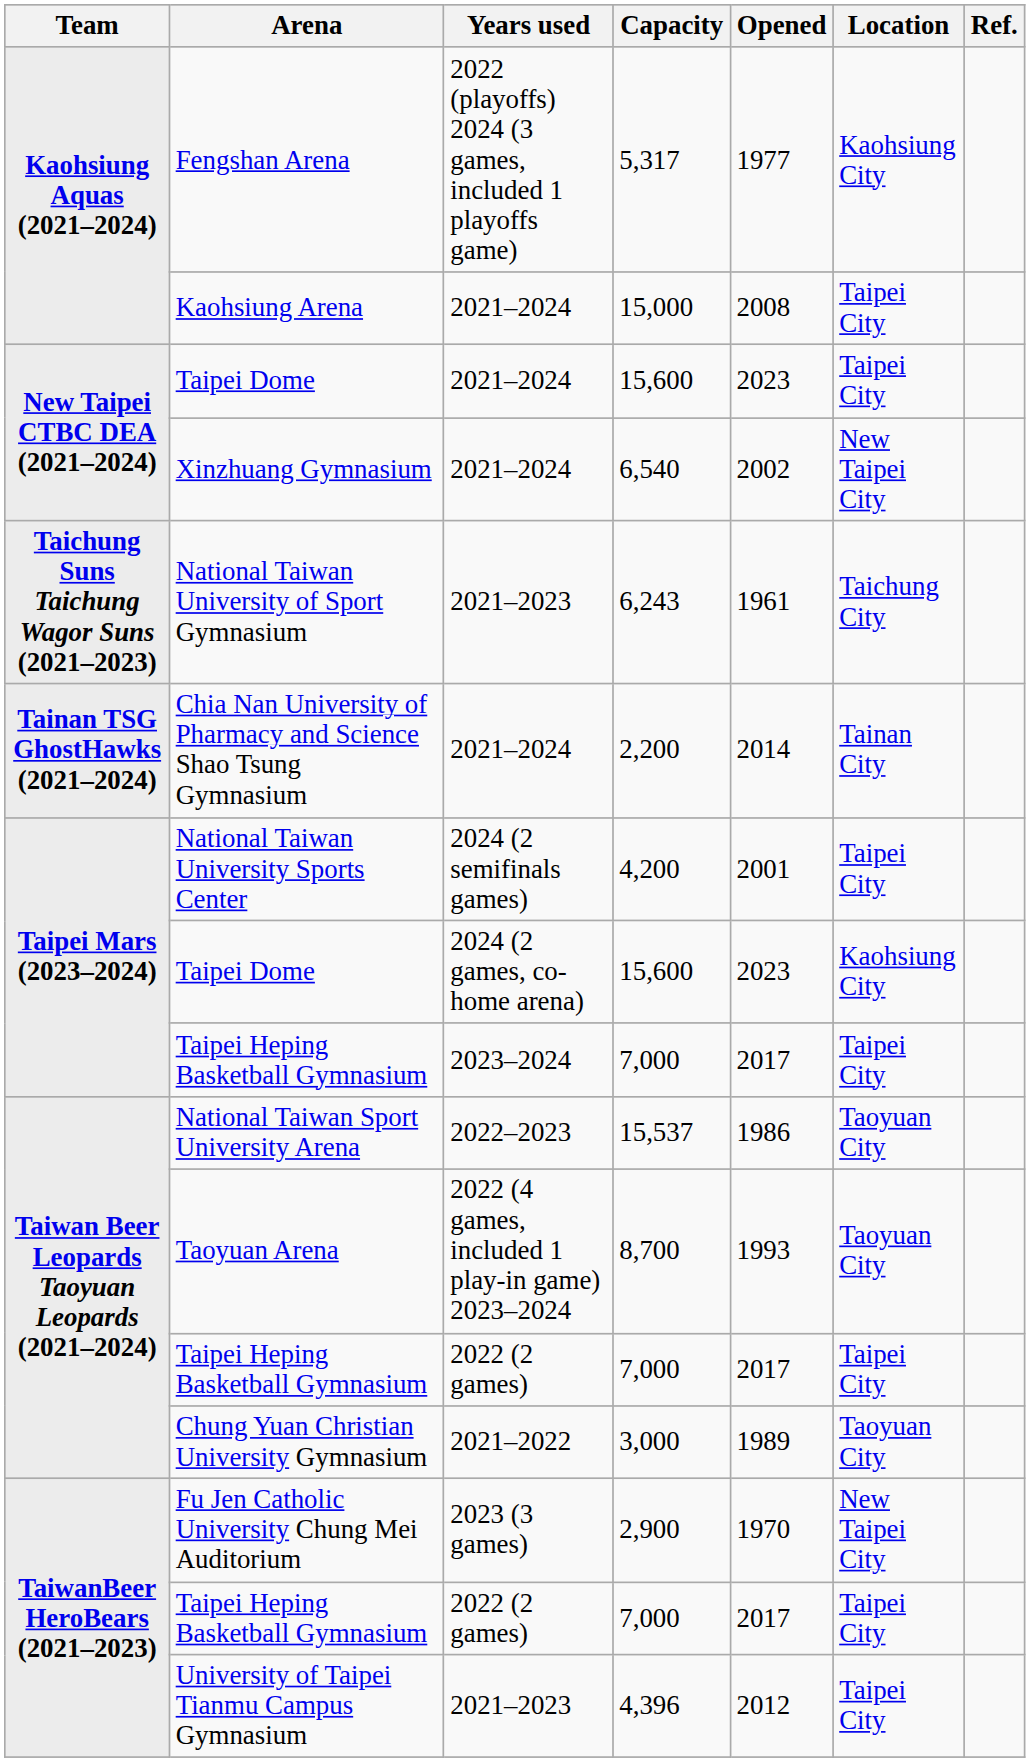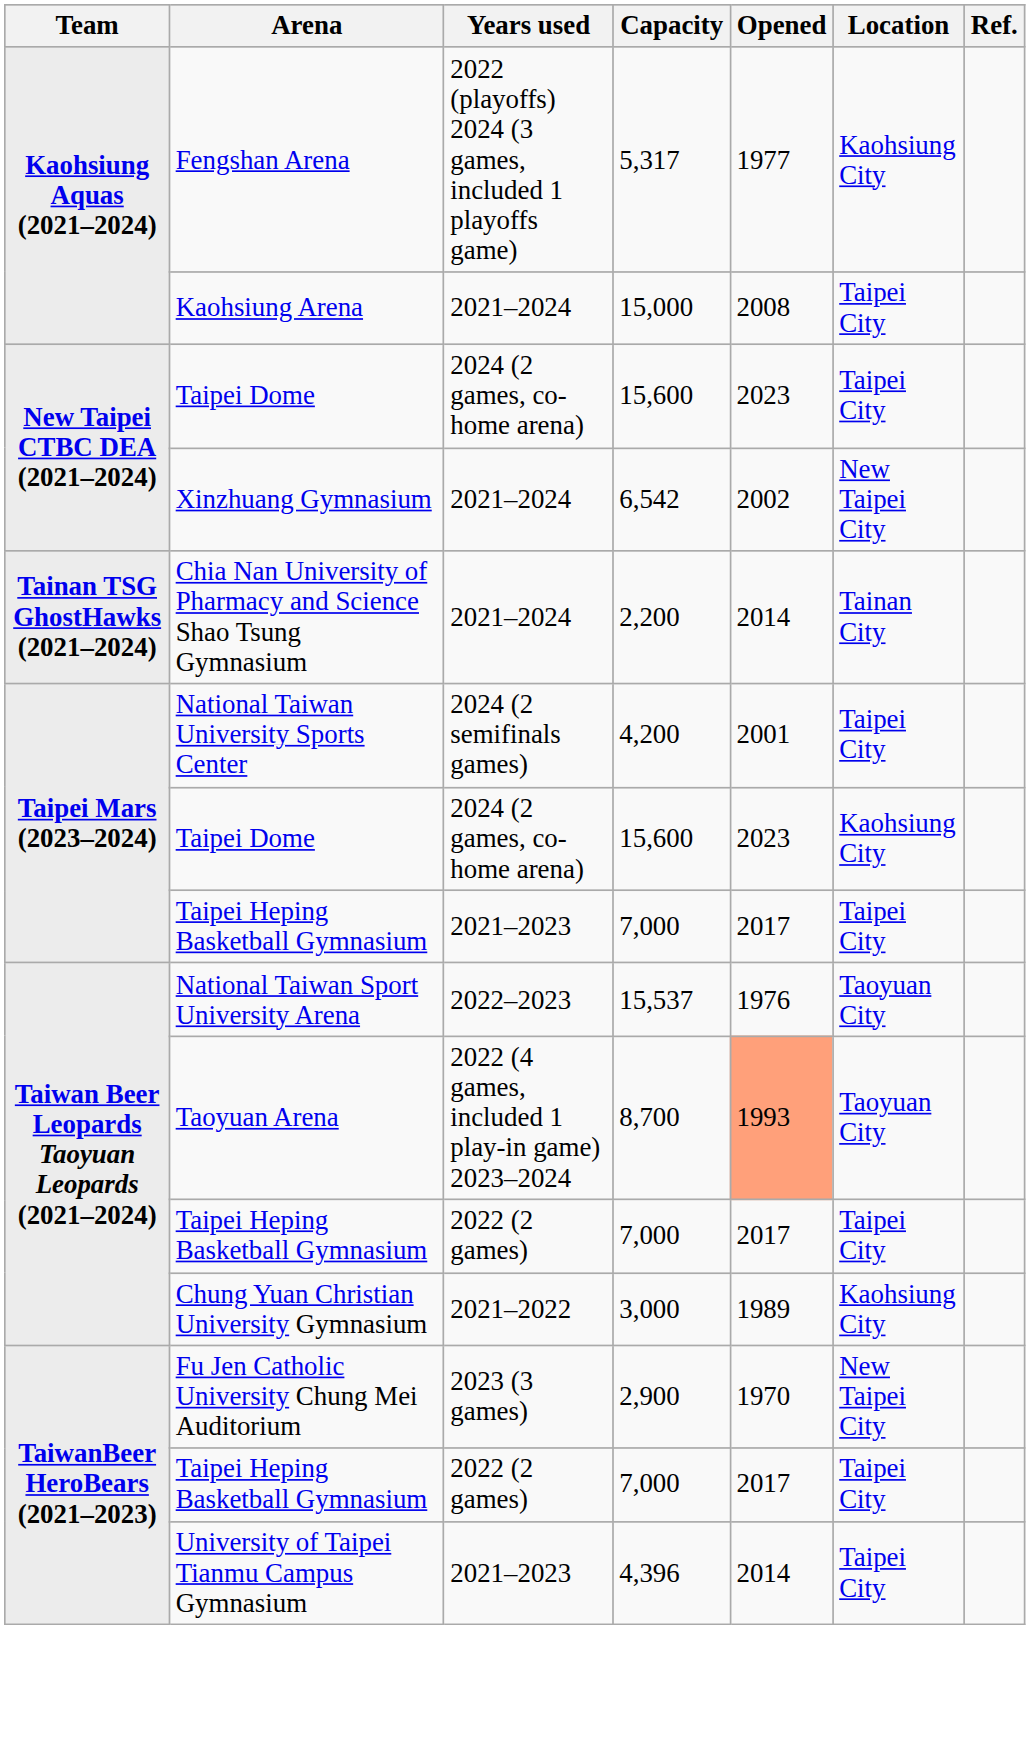New Taipei CTBC DEA (2021–2024) / Taipei Dome | Years used: 2021–2024 -> 2024 (2 games, co-home arena)
Xinzhuang Gymnasium | Capacity: 6,540 -> 6,542
- row: Taichung Suns Taichung Wagor Suns (2021–2023) | National Taiwan University of Sport Gymnasium | 2021–2023 | 6,243 | 1961 | Taichung City
Taipei Mars (2023–2024) / Taipei Heping Basketball Gymnasium | Years used: 2023–2024 -> 2021–2023
National Taiwan Sport University Arena | Opened: 1986 -> 1976
Taoyuan Arena | Opened: no background -> lightsalmon background
Chung Yuan Christian University Gymnasium | Location: Taoyuan City -> Kaohsiung City
University of Taipei Tianmu Campus Gymnasium | Opened: 2012 -> 2014
